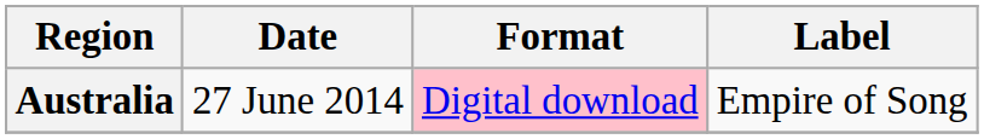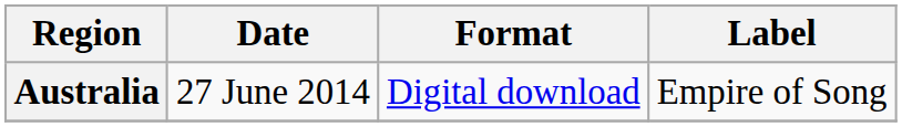Australia | Format: pink background -> no background
